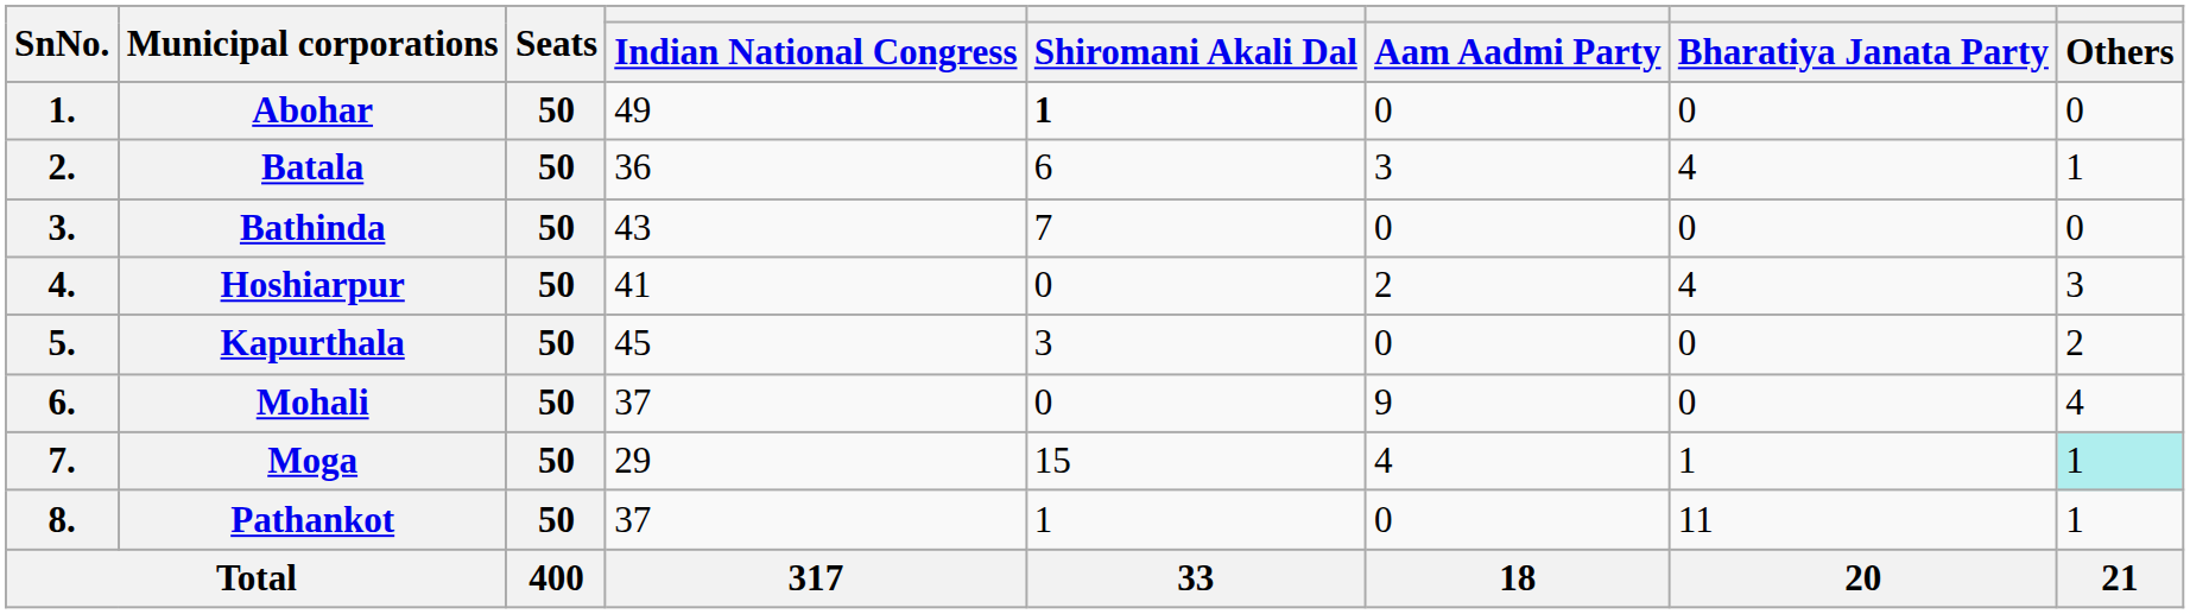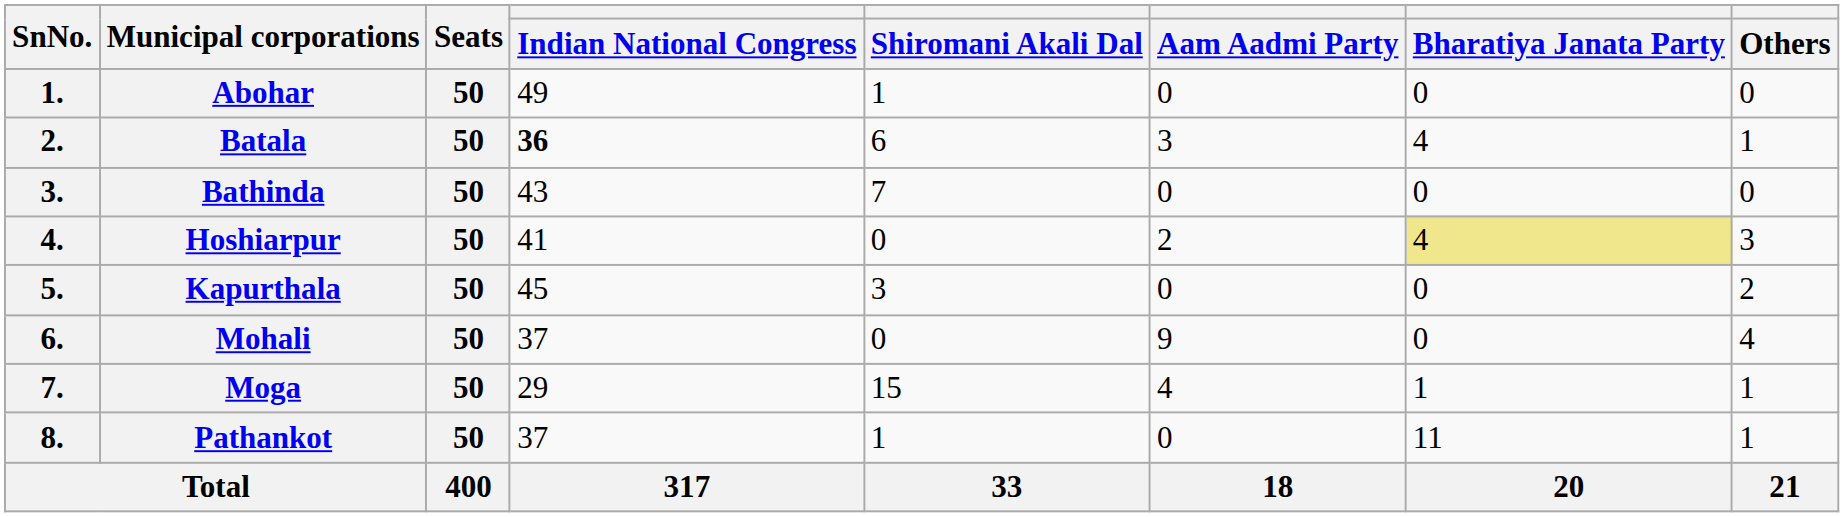Abohar | Shiromani Akali Dal: bold -> normal
Batala | Indian National Congress: normal -> bold
Hoshiarpur | Bharatiya Janata Party: no background -> khaki background
Moga | Others: paleturquoise background -> no background
